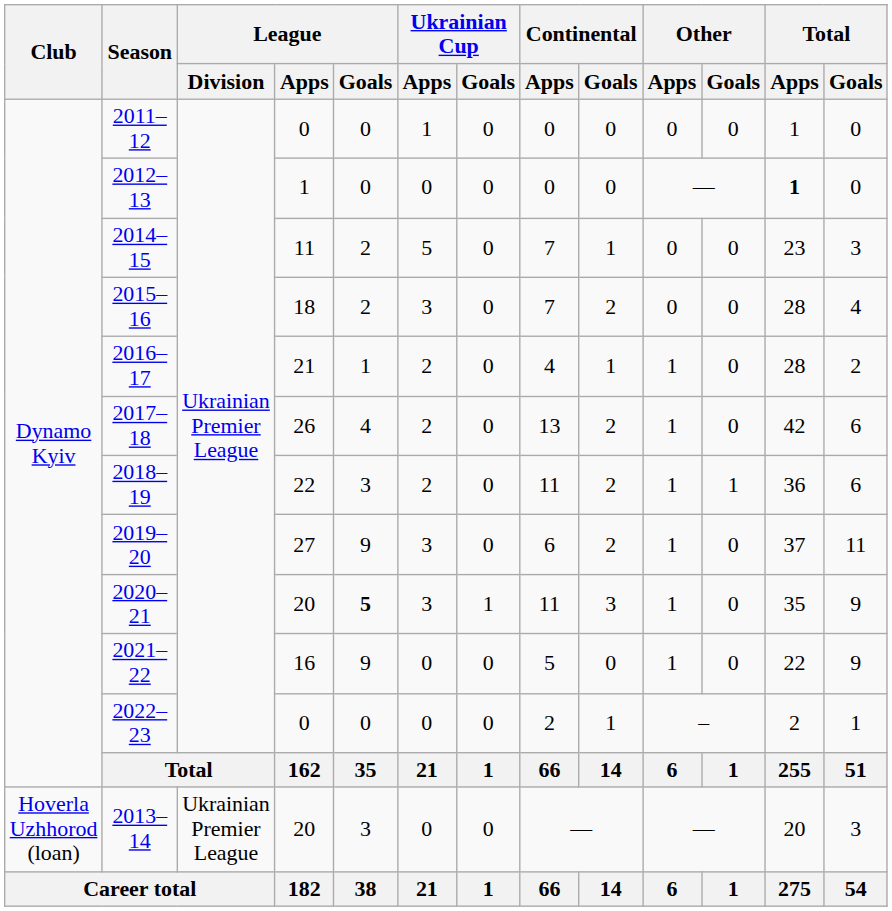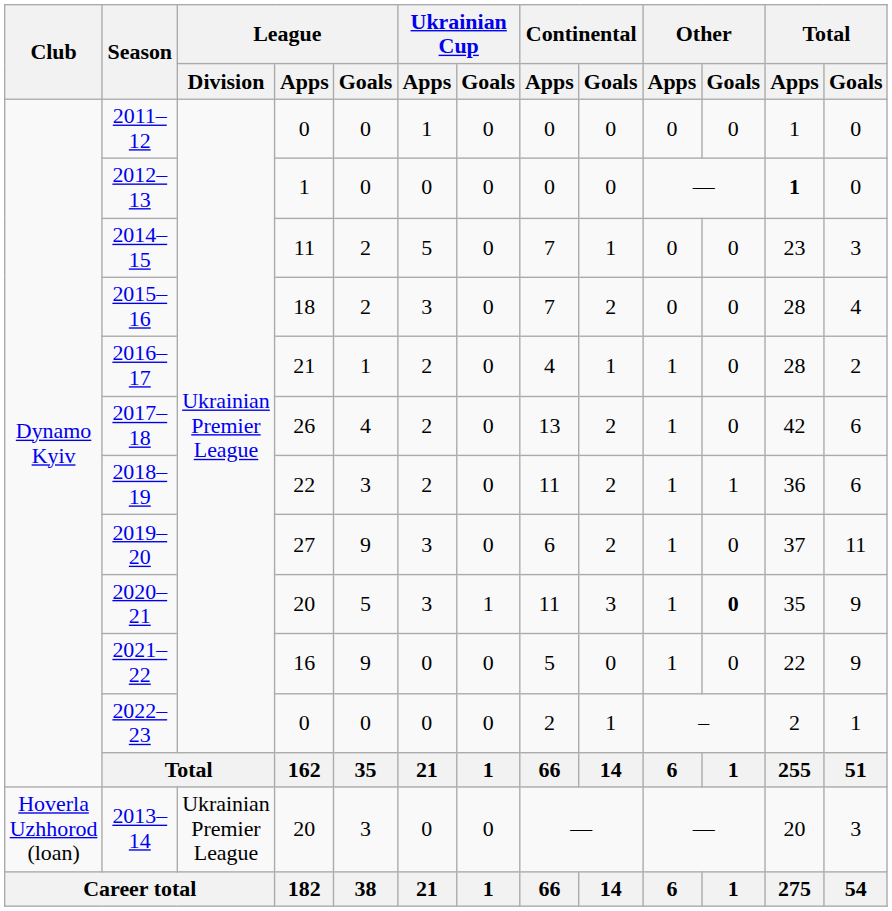2020–21 | League / Goals: bold -> normal
2020–21 | Other / Goals: normal -> bold
